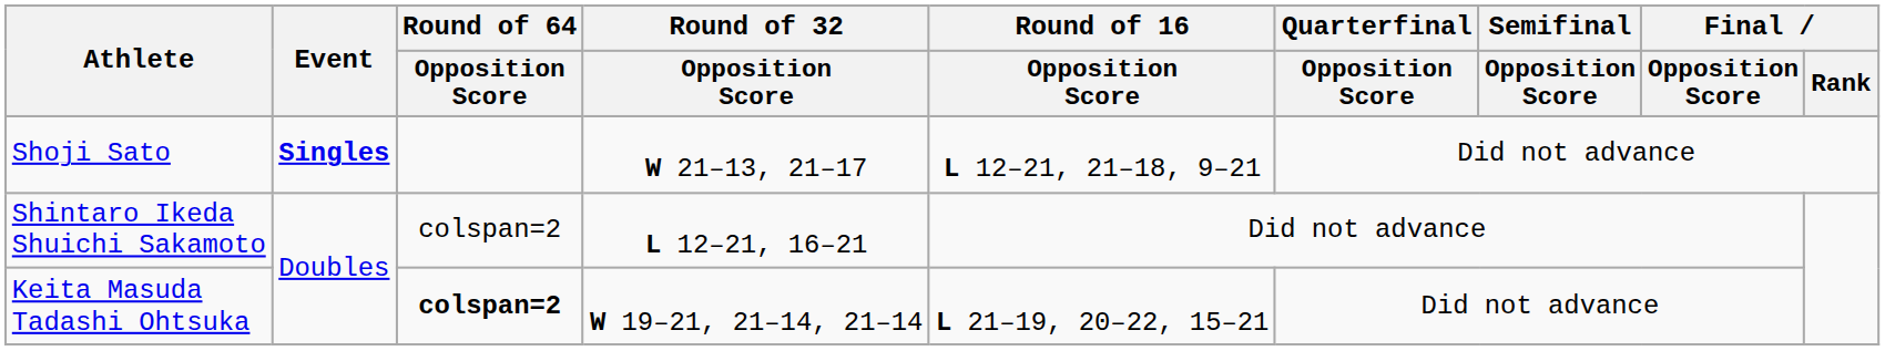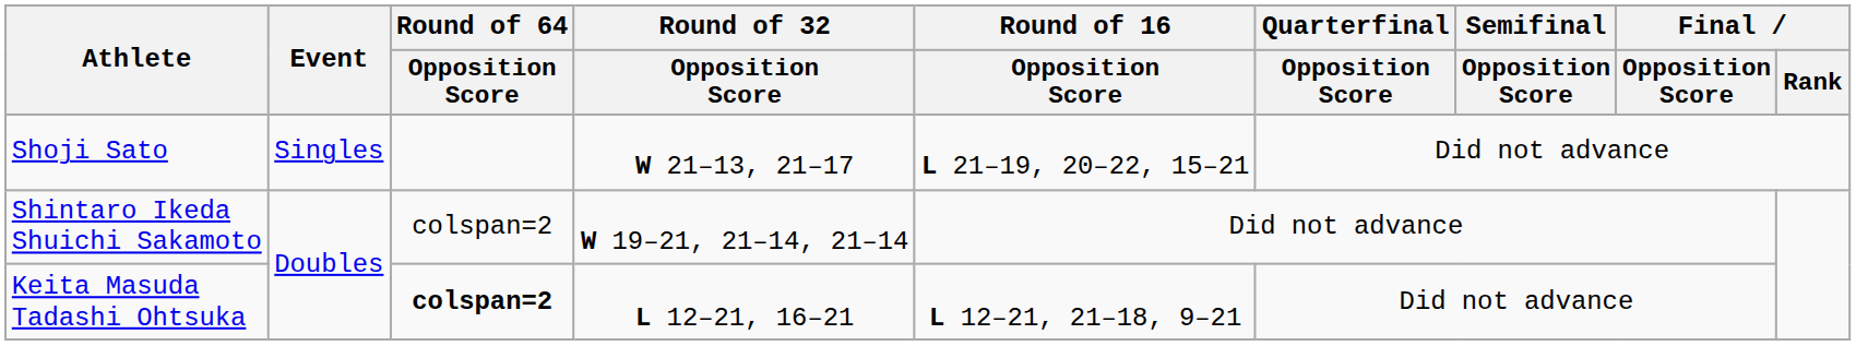Shoji Sato | Event: bold -> normal
Shoji Sato | Round of 16 / Opposition Score: L 12–21, 21–18, 9–21 -> L 21–19, 20–22, 15–21
Shintaro Ikeda Shuichi Sakamoto | Round of 32 / Opposition Score: L 12–21, 16–21 -> W 19–21, 21–14, 21–14
Keita Masuda Tadashi Ohtsuka | Round of 32 / Opposition Score: W 19–21, 21–14, 21–14 -> L 12–21, 16–21
Keita Masuda Tadashi Ohtsuka | Round of 16 / Opposition Score: L 21–19, 20–22, 15–21 -> L 12–21, 21–18, 9–21
